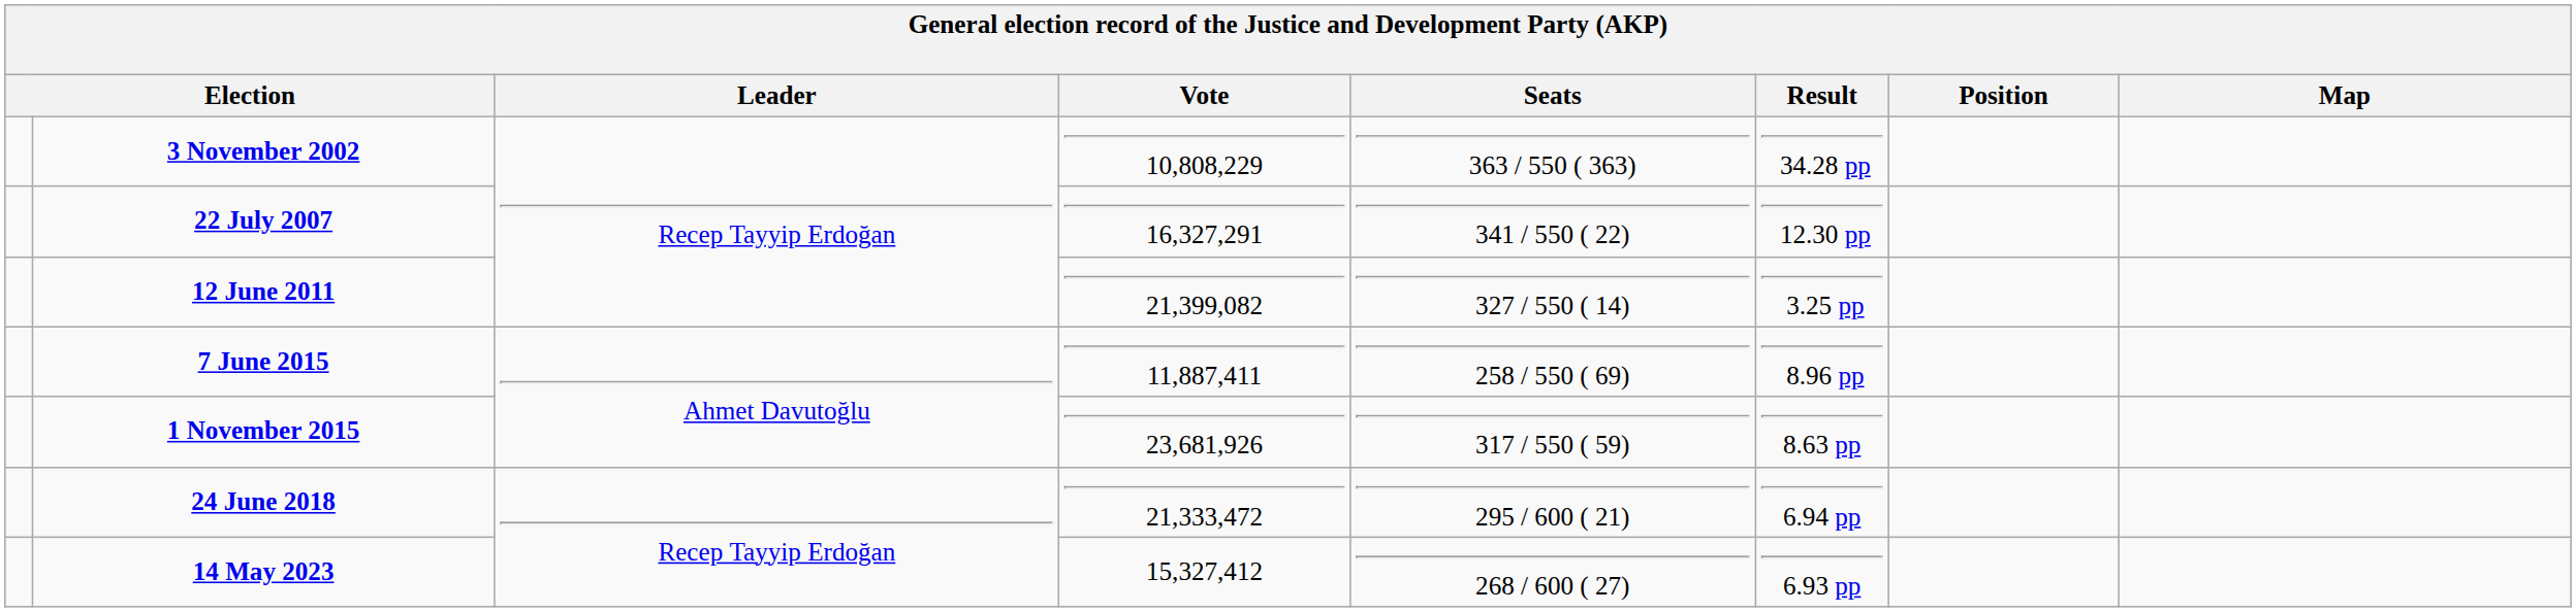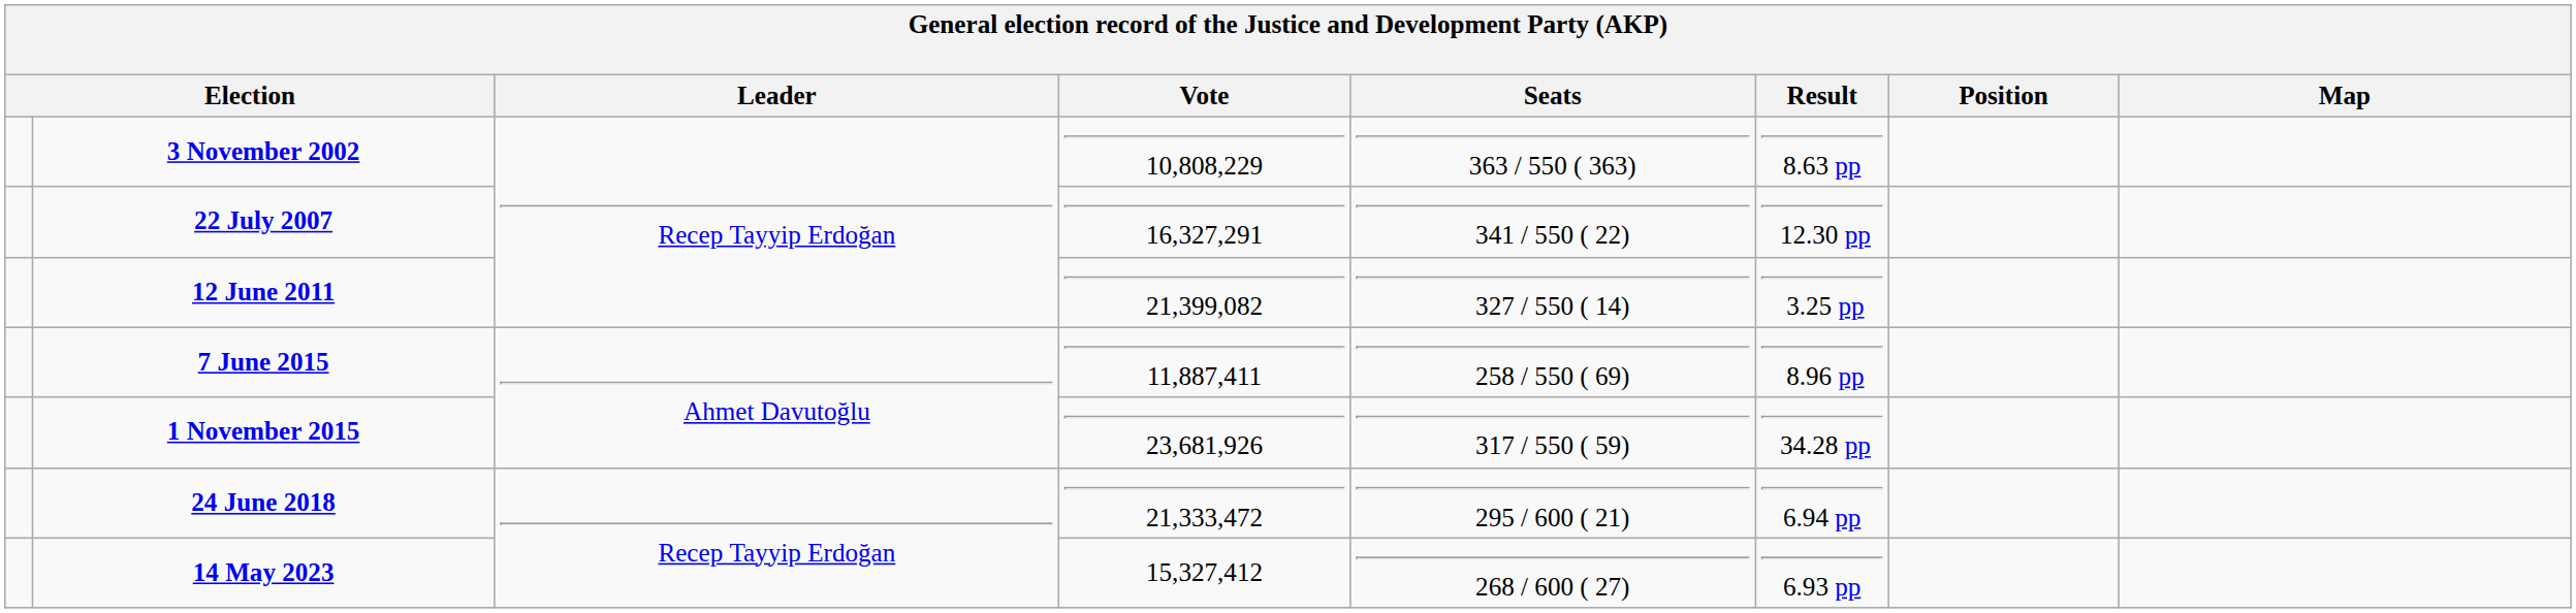3 November 2002 | Result: 34.28 pp -> 8.63 pp
1 November 2015 | Result: 8.63 pp -> 34.28 pp
